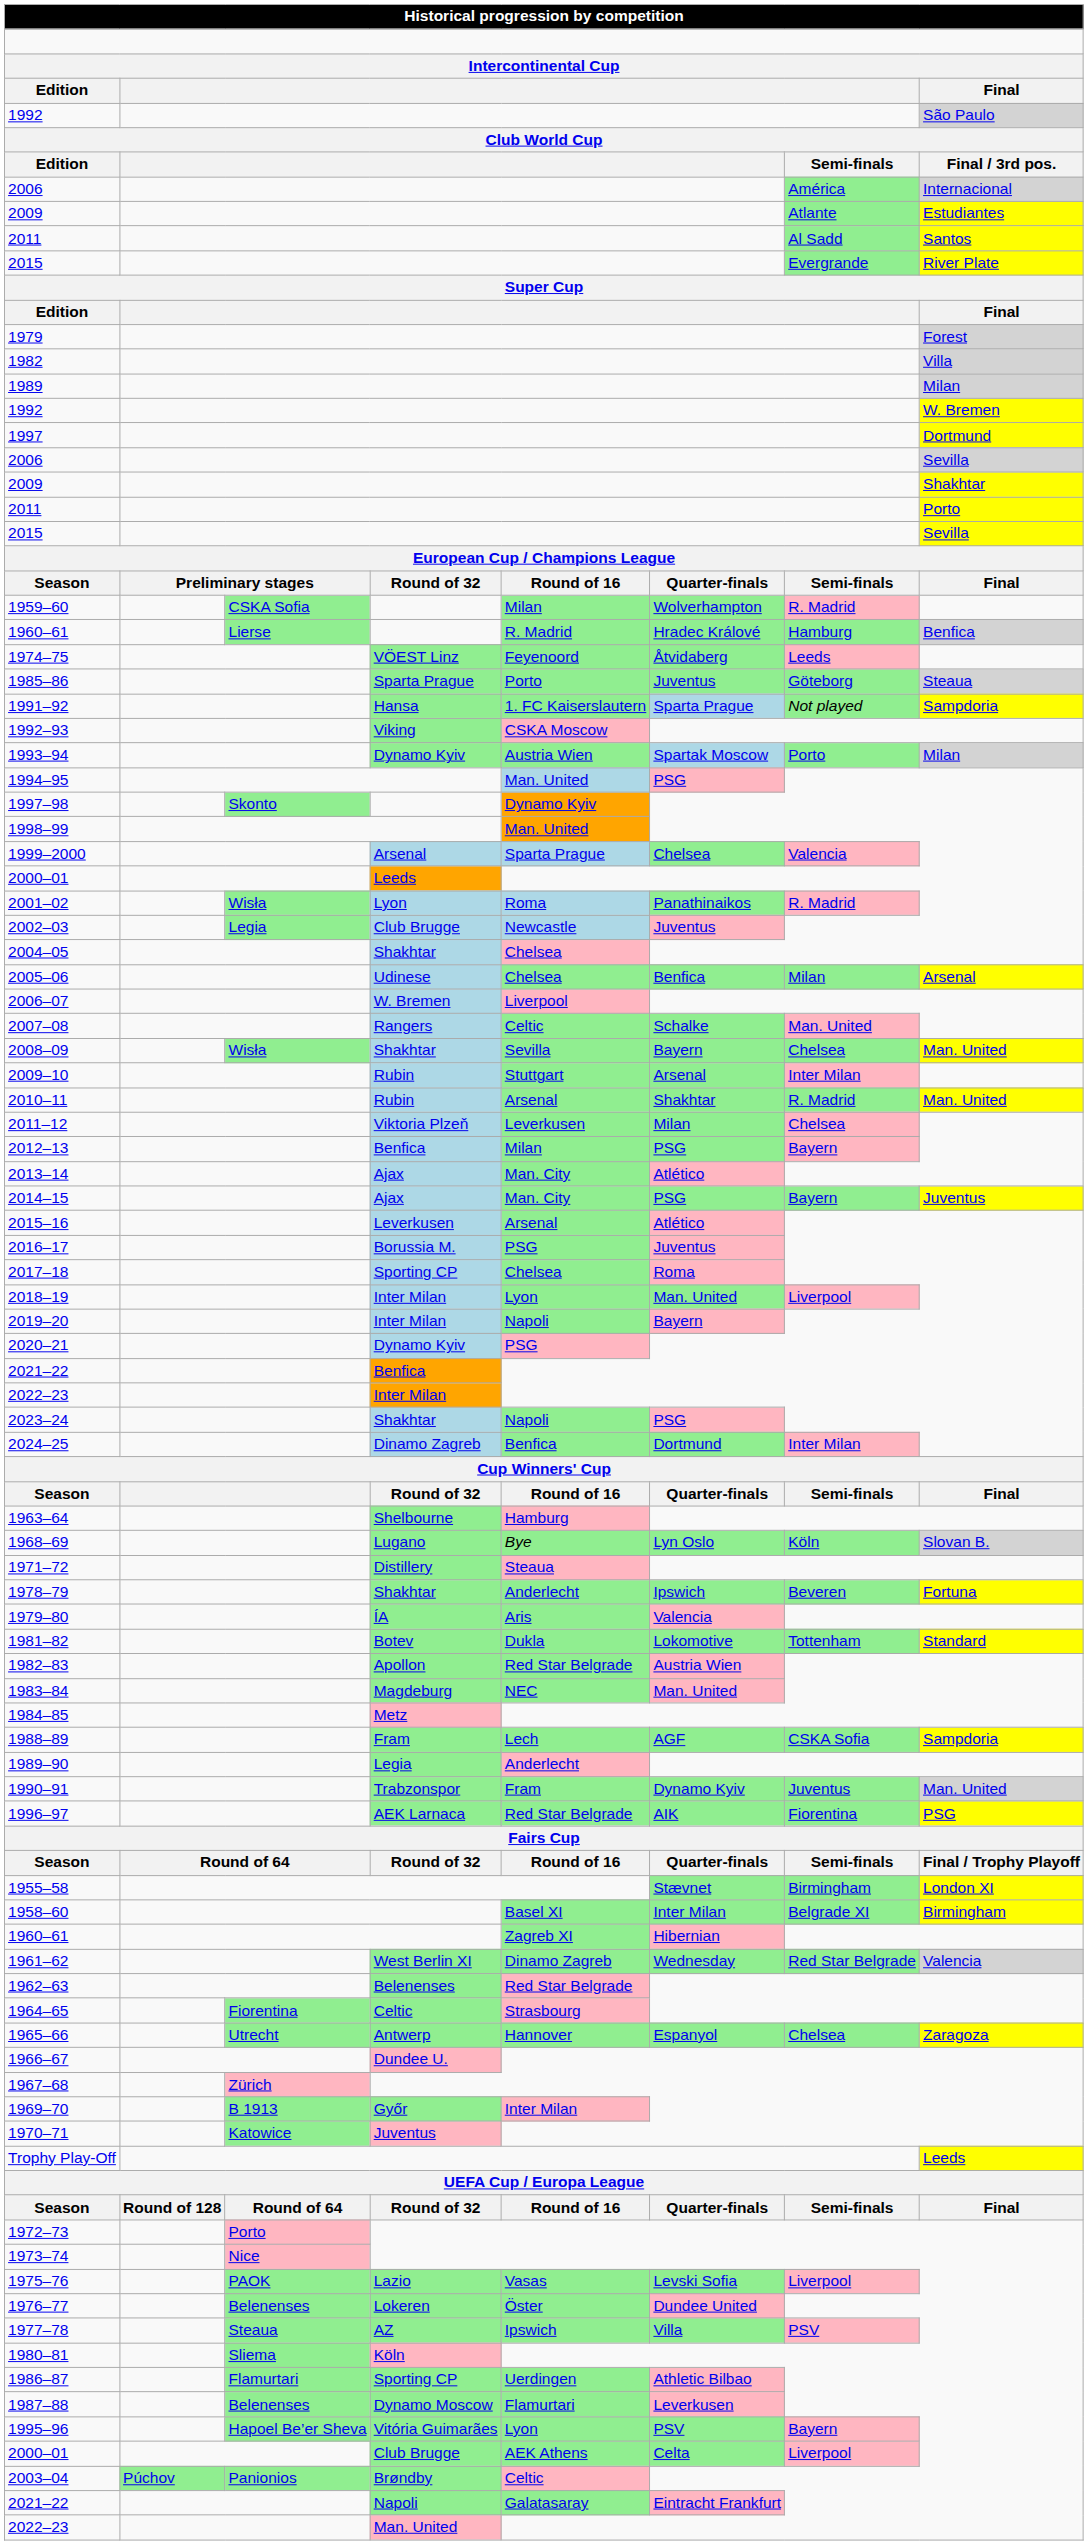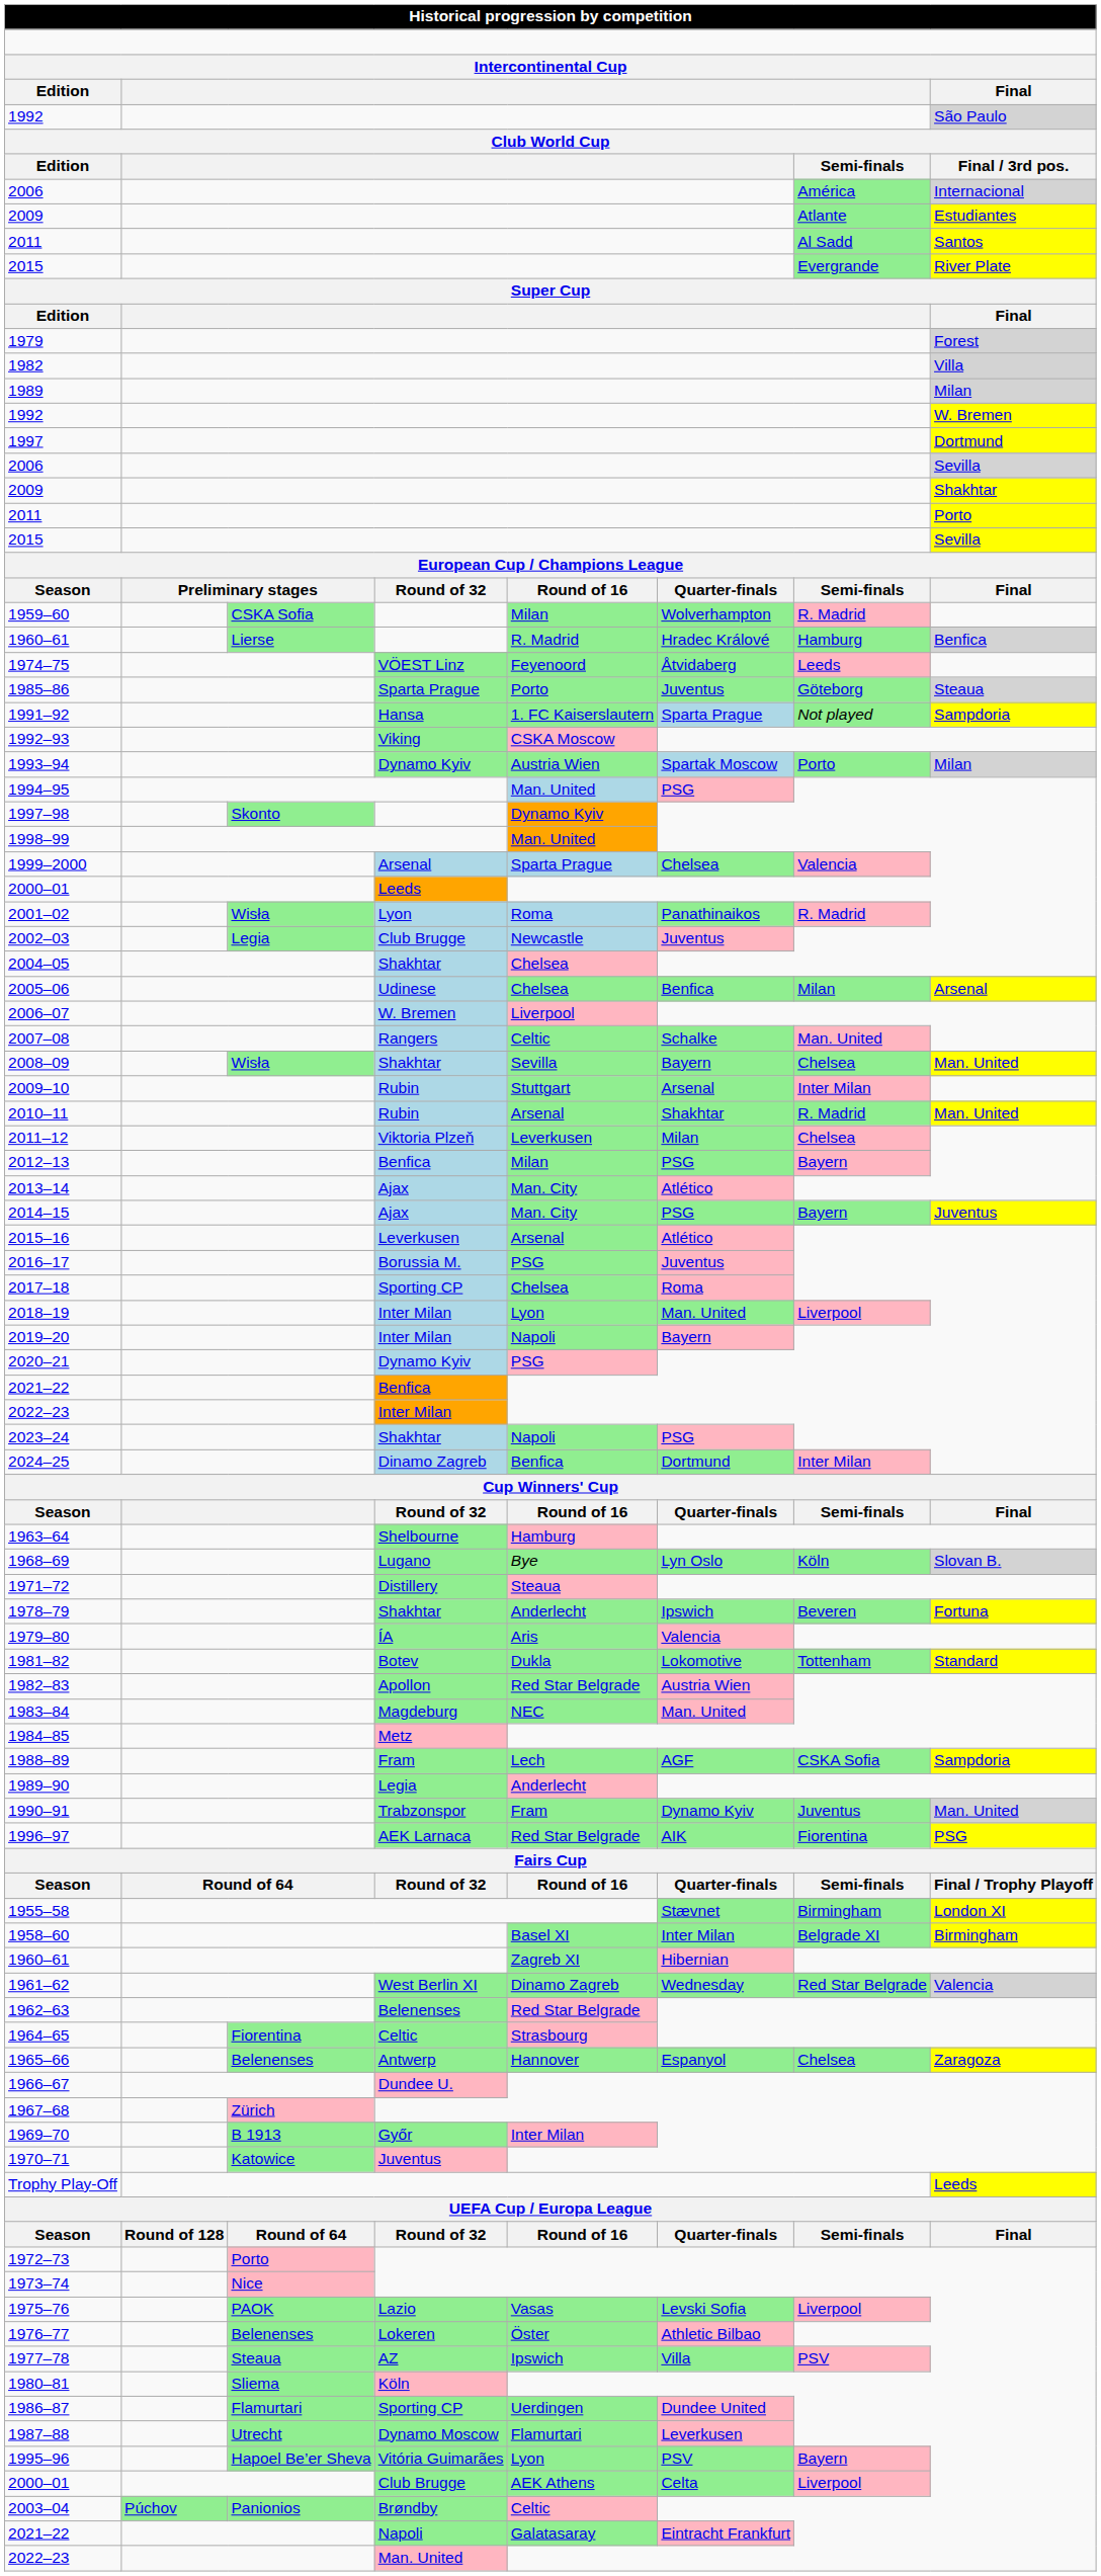1965–66 | column 3: Utrecht -> Belenenses
1976–77 | column 6: Dundee United -> Athletic Bilbao
1986–87 | column 6: Athletic Bilbao -> Dundee United
1987–88 | column 3: Belenenses -> Utrecht
